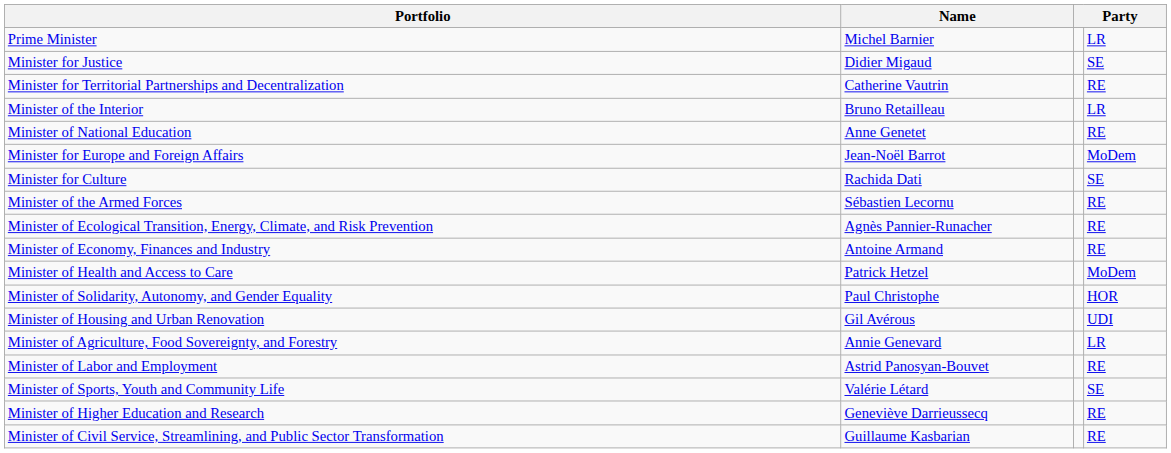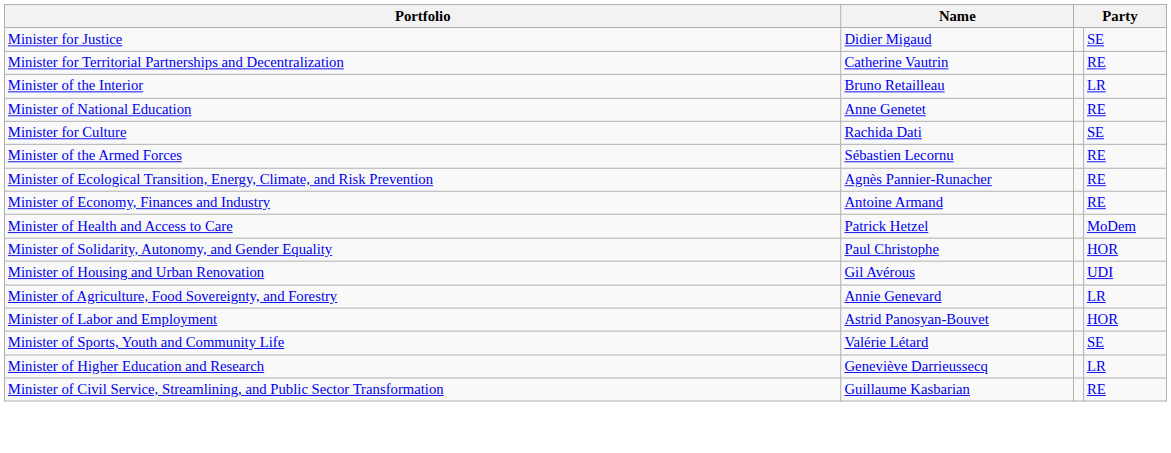- row: Prime Minister | Michel Barnier | LR
- row: Minister for Europe and Foreign Affairs | Jean-Noël Barrot | MoDem
Minister of Labor and Employment | column 4: RE -> HOR
Minister of Higher Education and Research | column 4: RE -> LR
